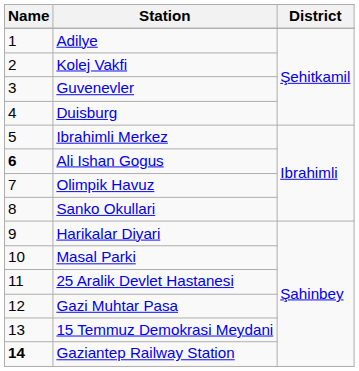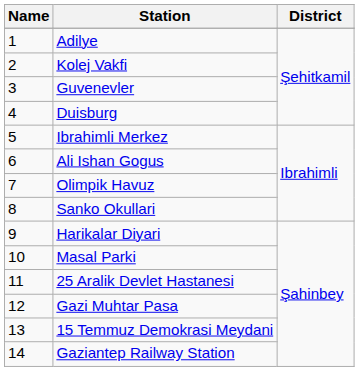Ali Ishan Gogus | Name: bold -> normal
Gaziantep Railway Station | Name: bold -> normal
